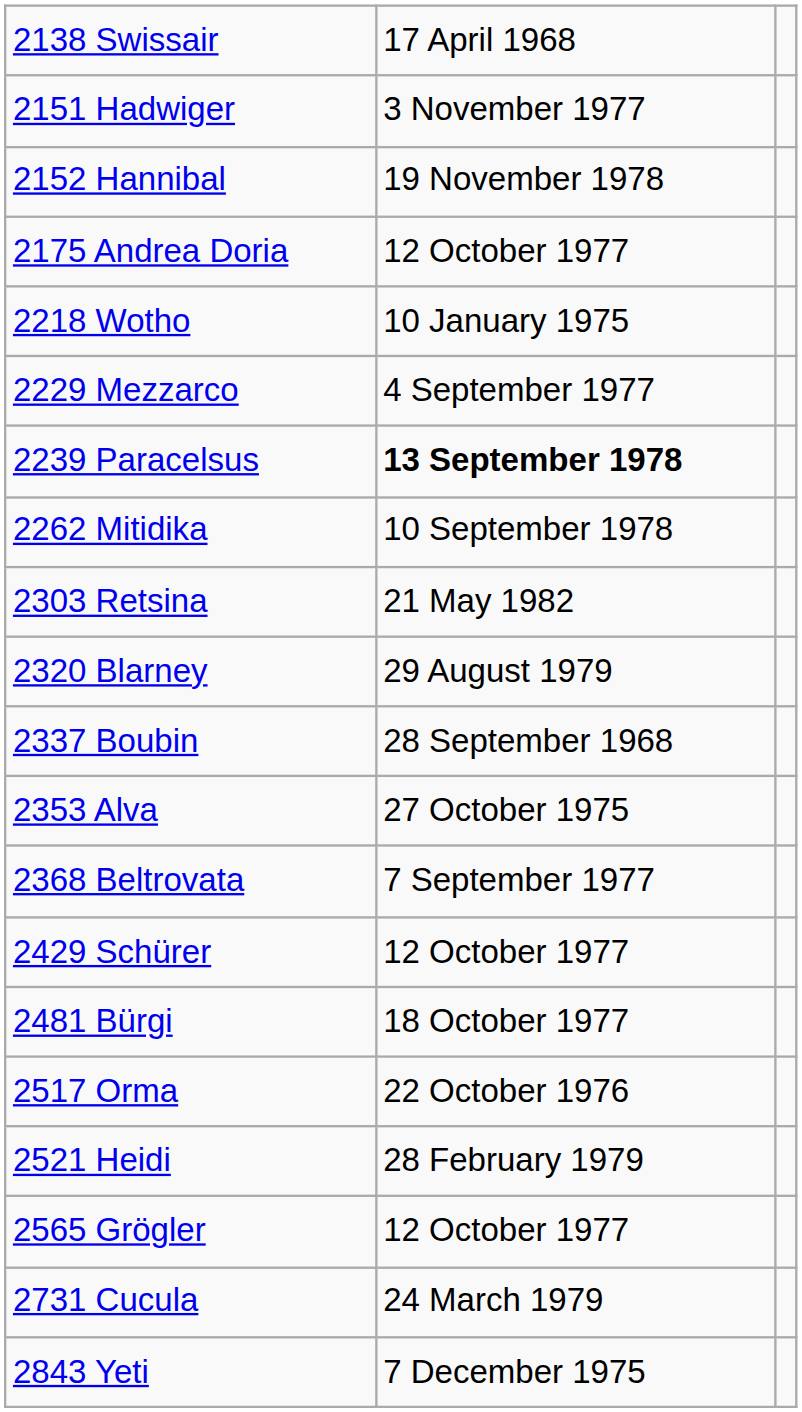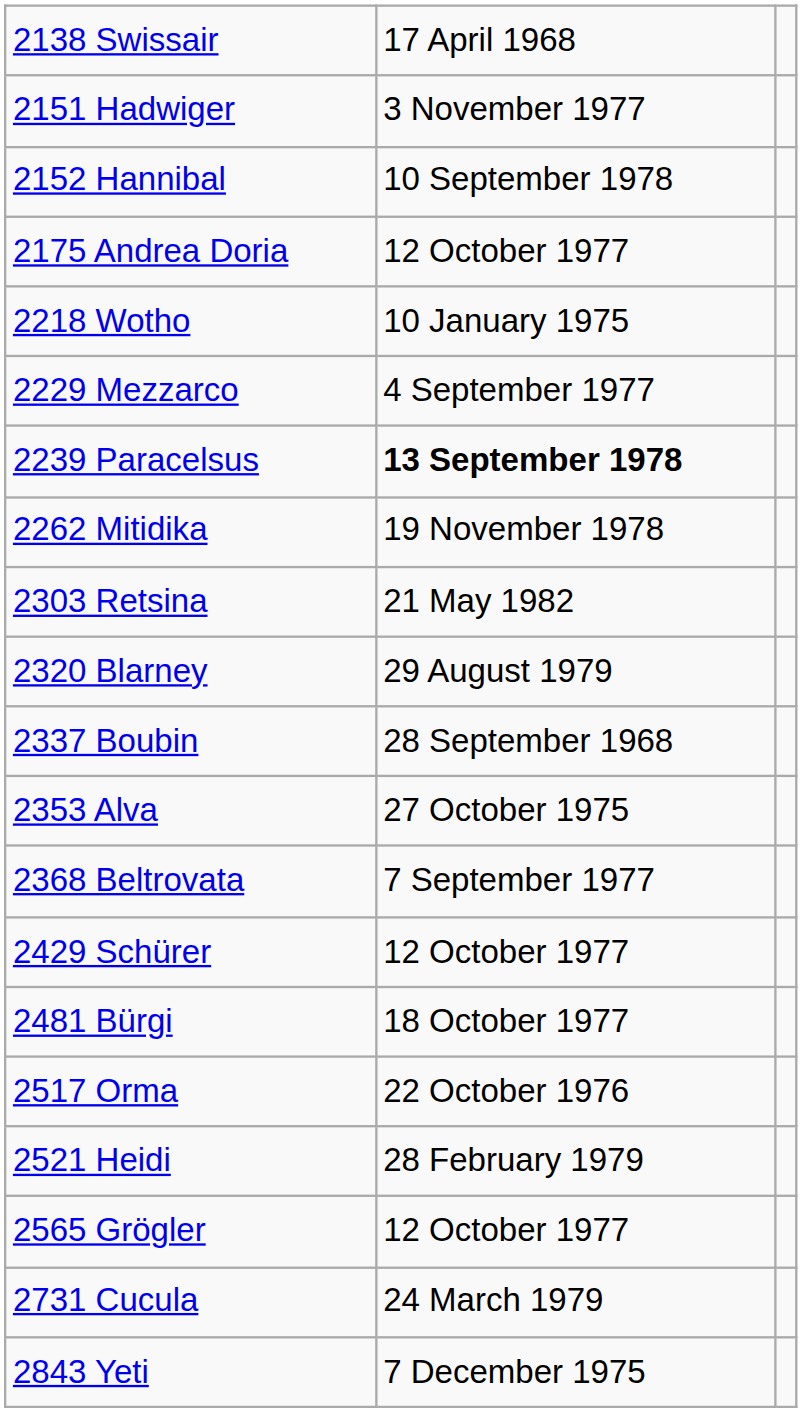2152 Hannibal | column 2: 19 November 1978 -> 10 September 1978
2262 Mitidika | column 2: 10 September 1978 -> 19 November 1978
